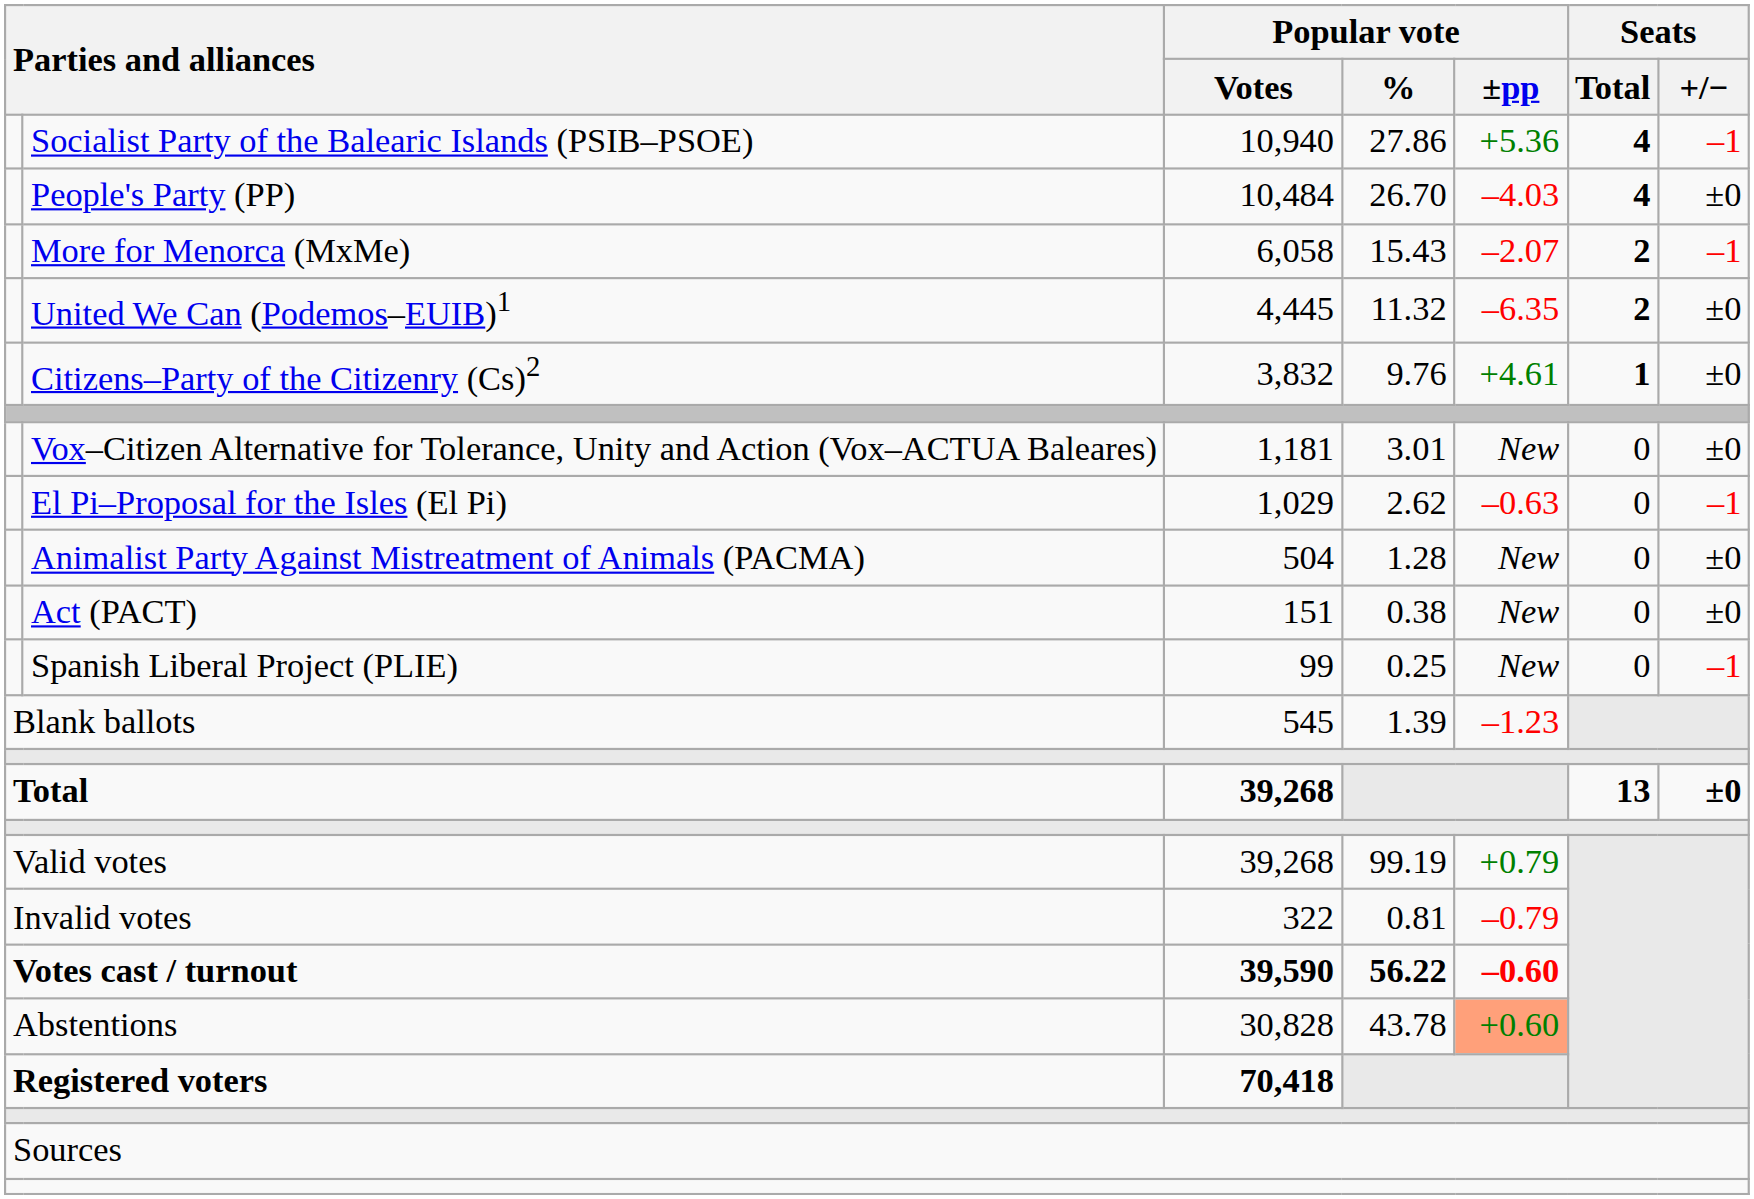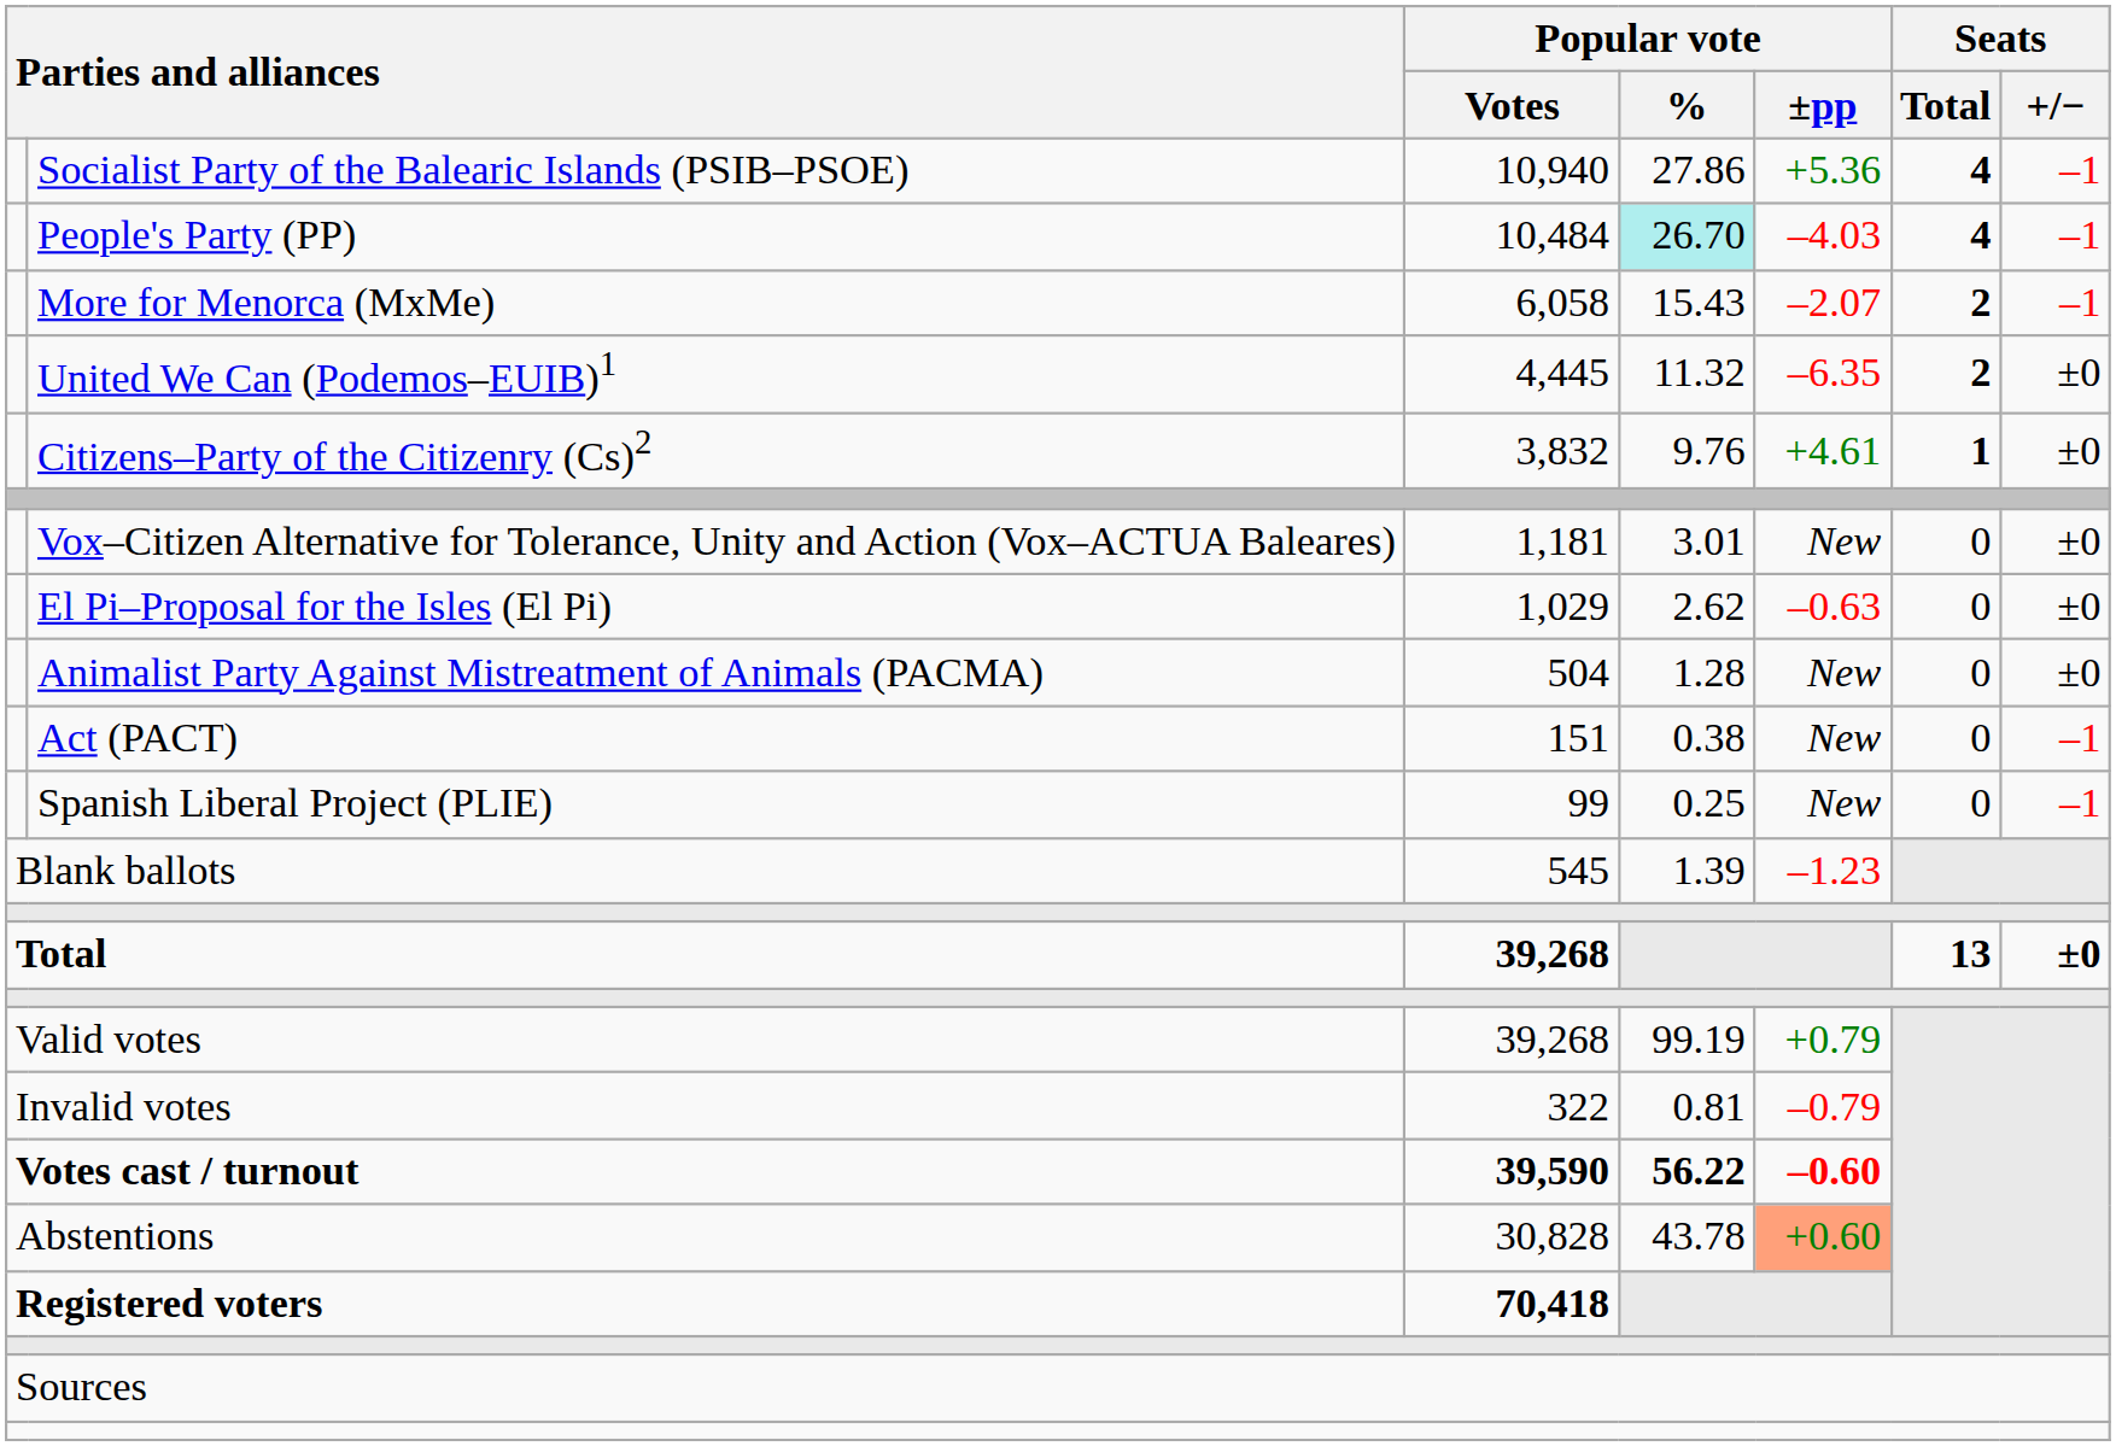People's Party (PP) | Popular vote / %: no background -> paleturquoise background
People's Party (PP) | Seats / +/−: ±0 -> –1
El Pi–Proposal for the Isles (El Pi) | Seats / +/−: –1 -> ±0
Act (PACT) | Seats / +/−: ±0 -> –1
